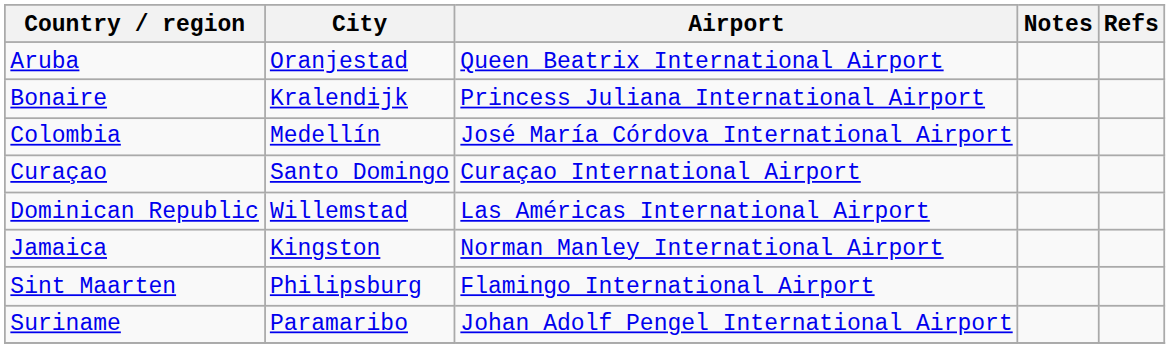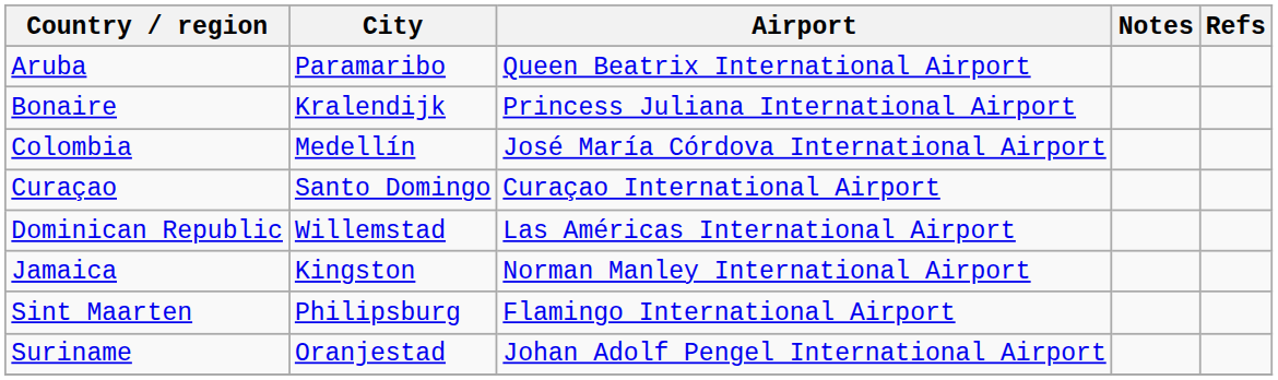Aruba | City: Oranjestad -> Paramaribo
Suriname | City: Paramaribo -> Oranjestad
